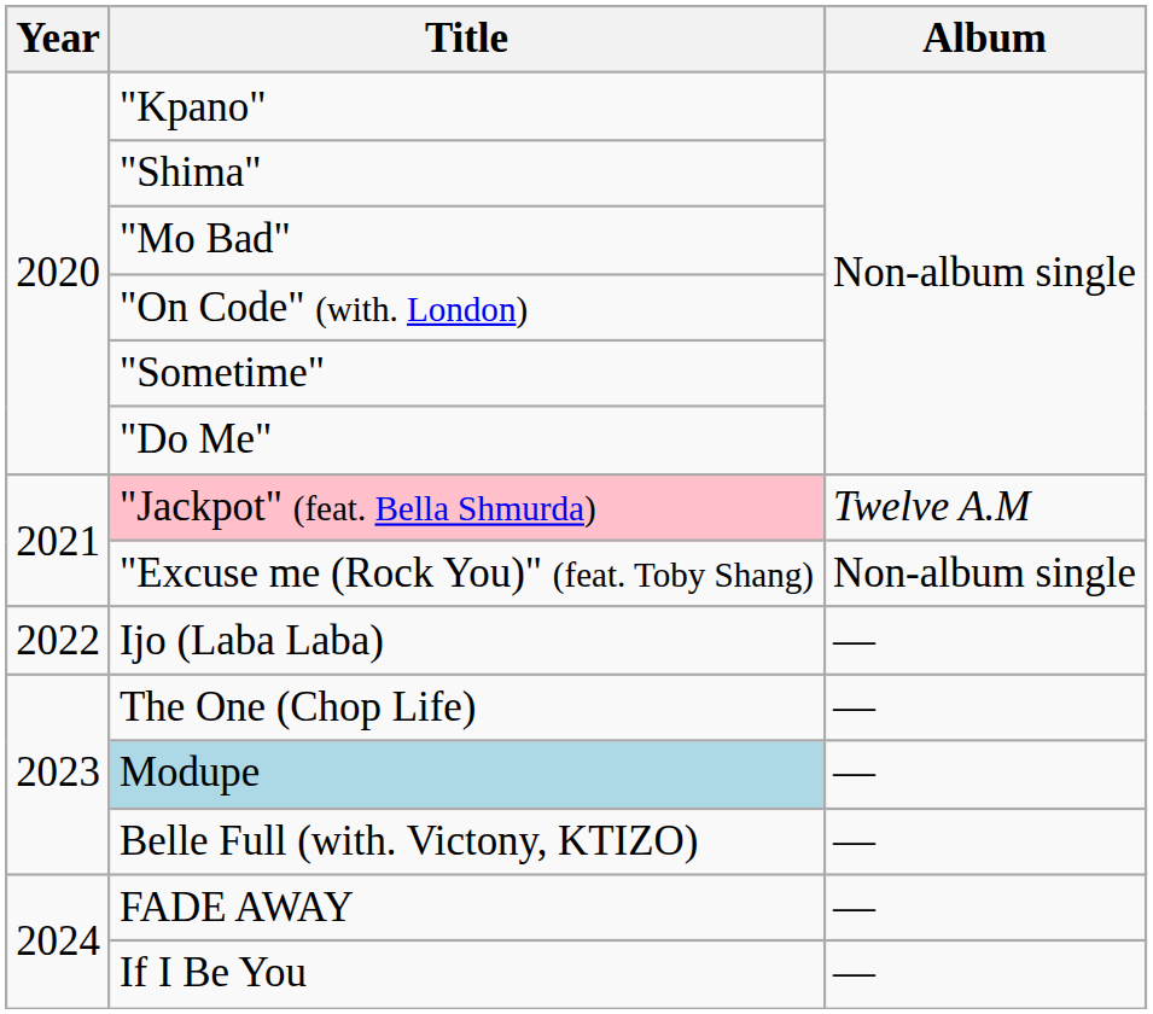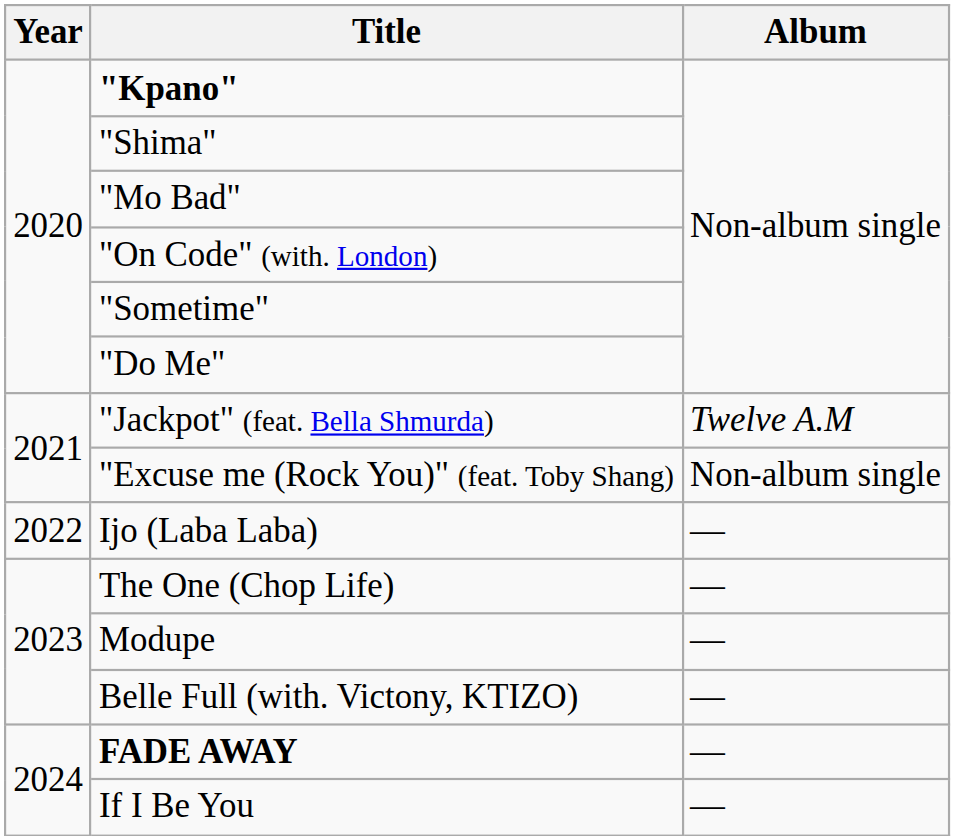"Kpano" | Title: normal -> bold
"Jackpot" (feat. Bella Shmurda) | Title: pink background -> no background
Modupe | Title: lightblue background -> no background
FADE AWAY | Title: normal -> bold
